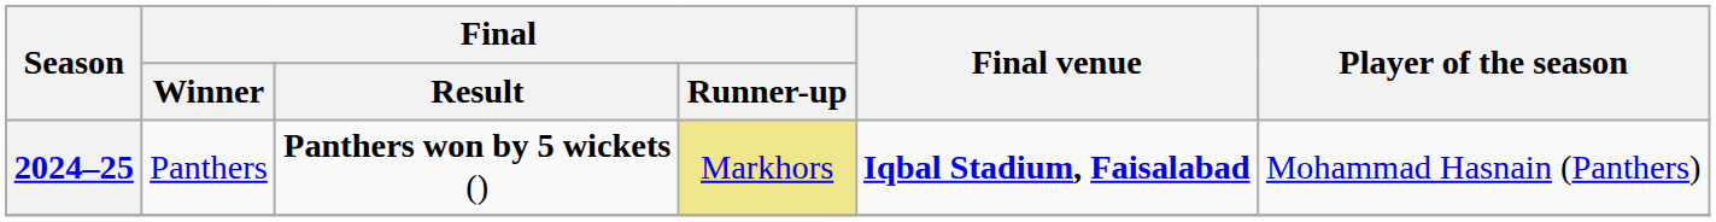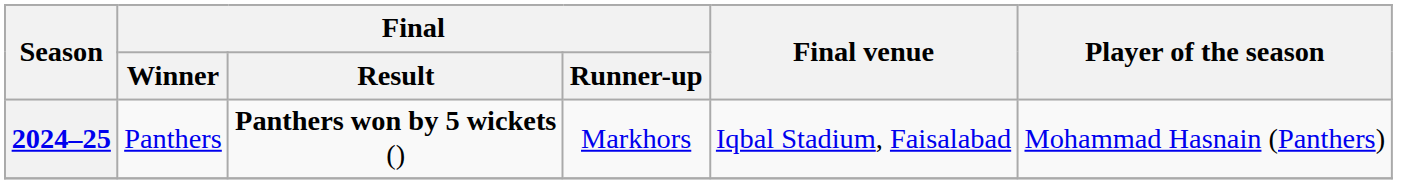2024–25 | Final / Runner-up: khaki background -> no background
2024–25 | Final venue: bold -> normal
